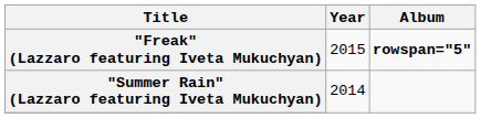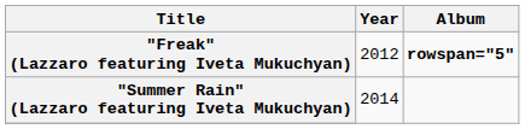"Freak" (Lazzaro featuring Iveta Mukuchyan) | Year: 2015 -> 2012
